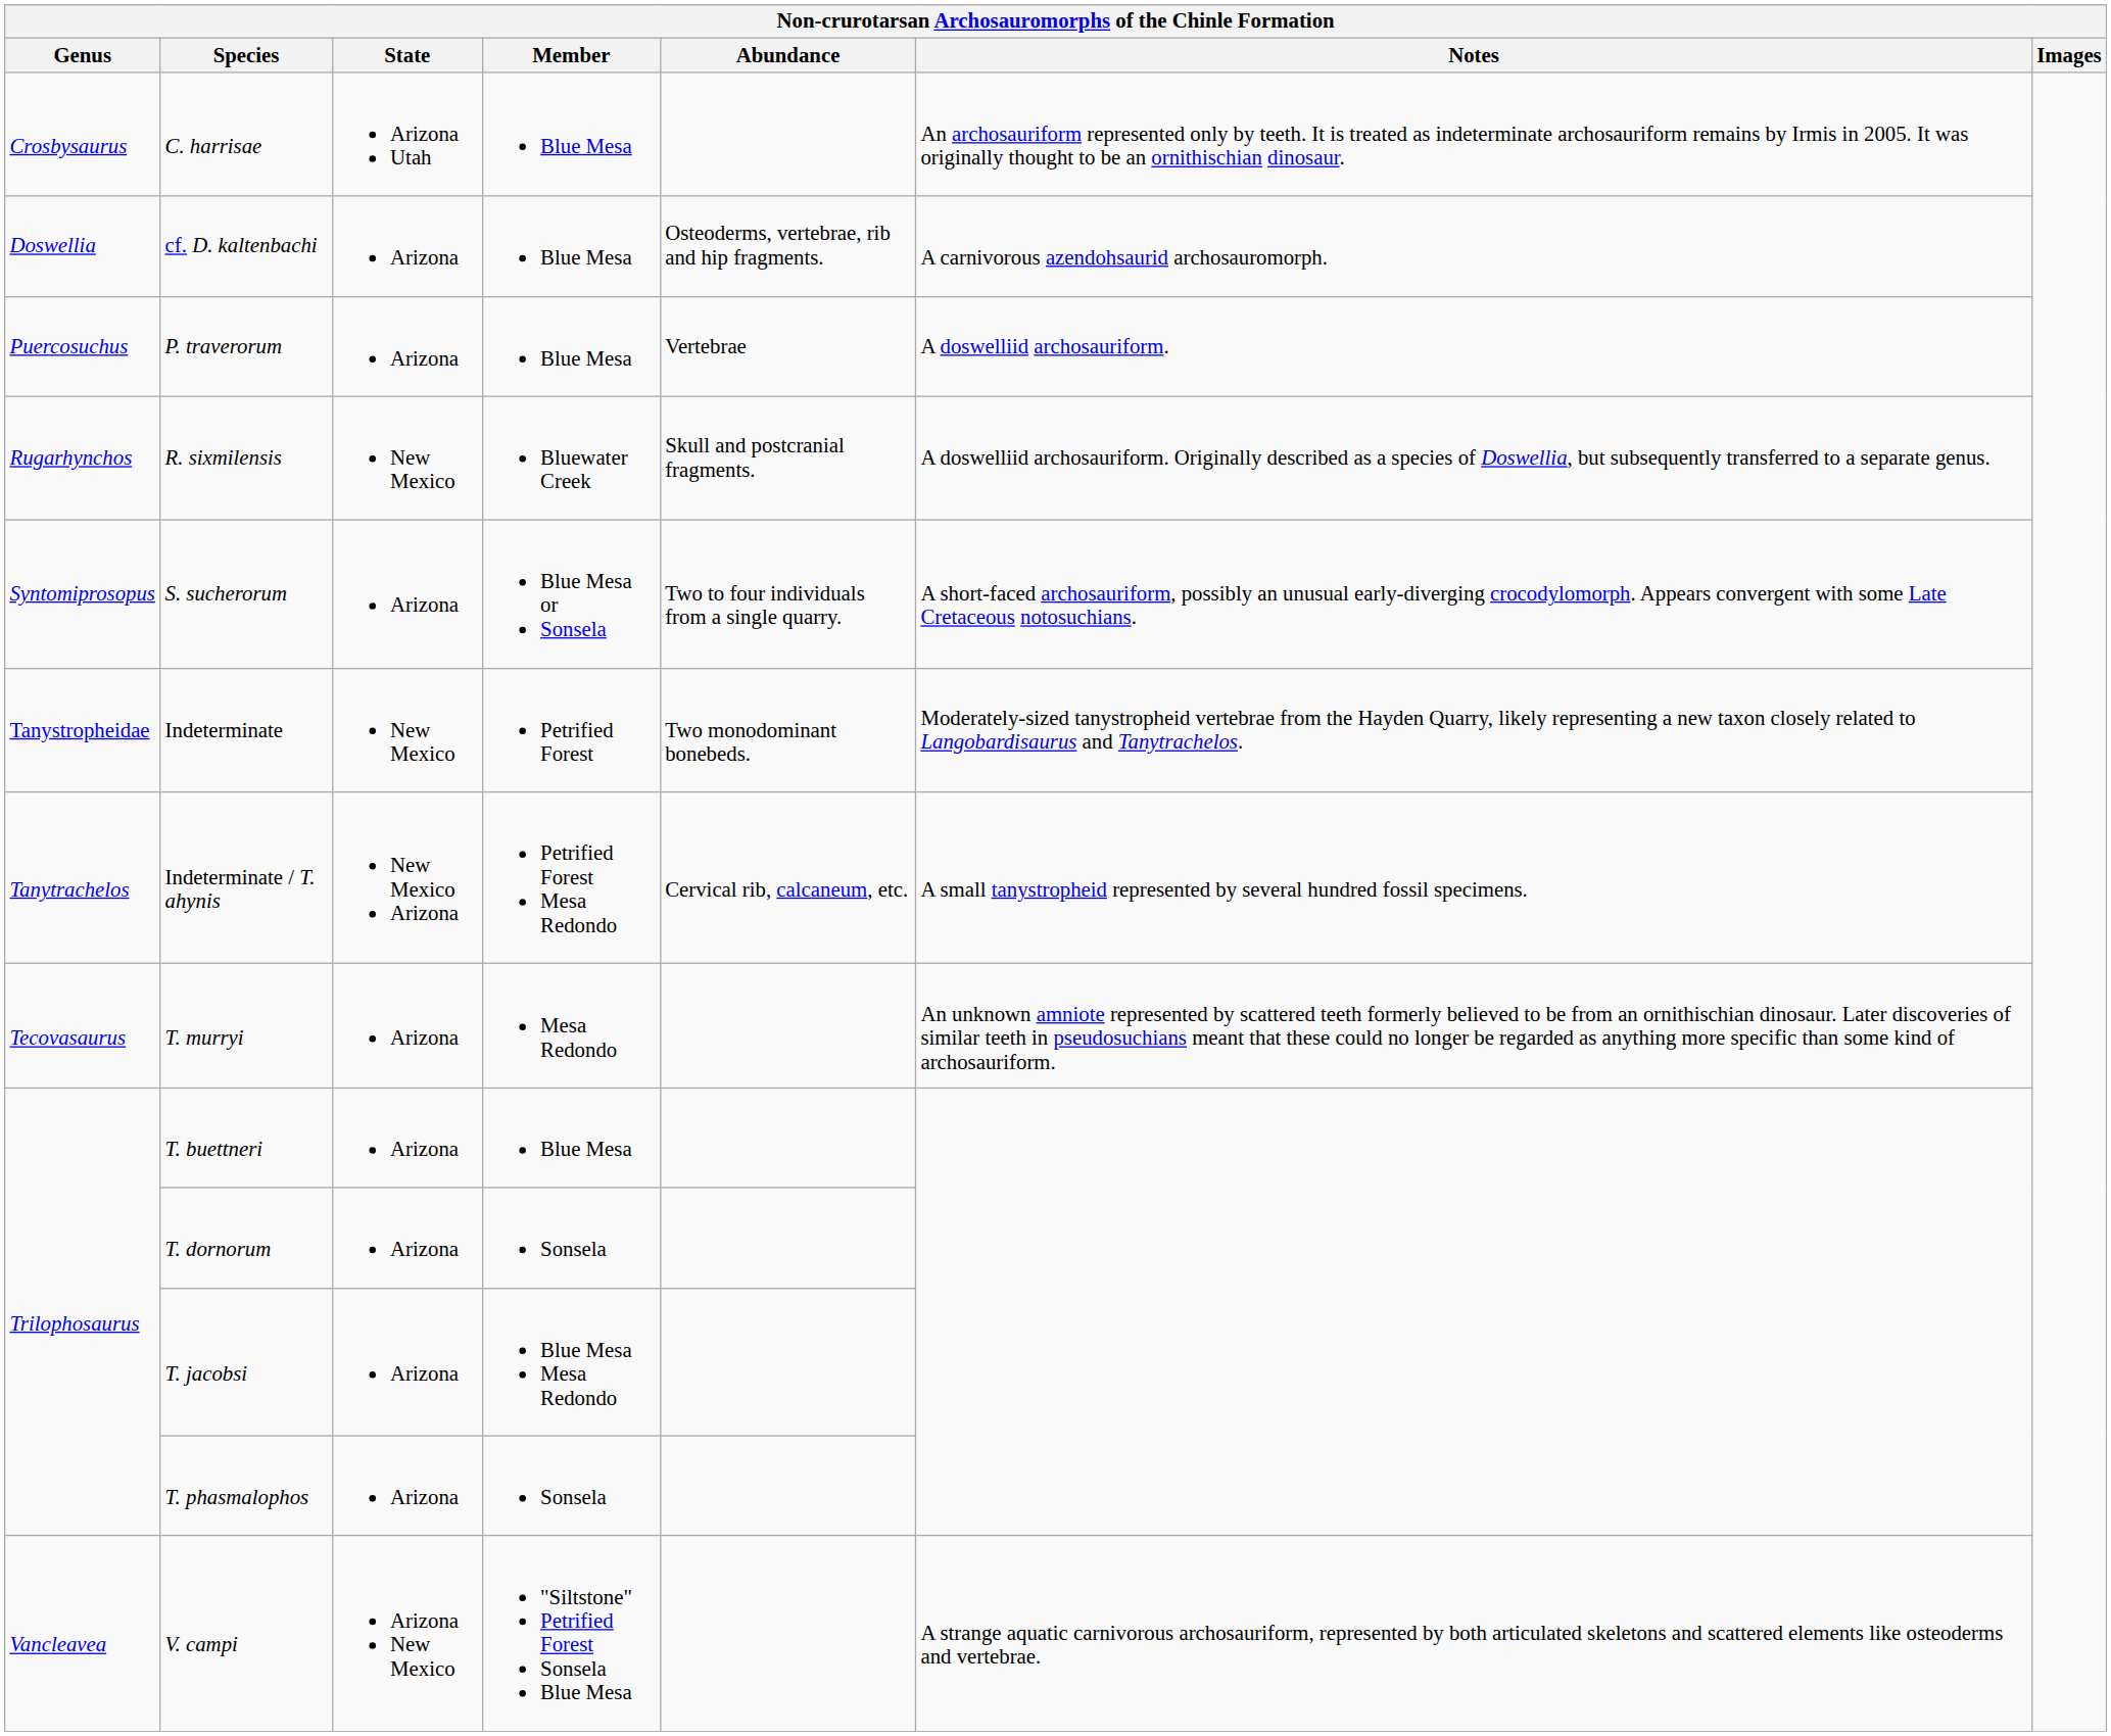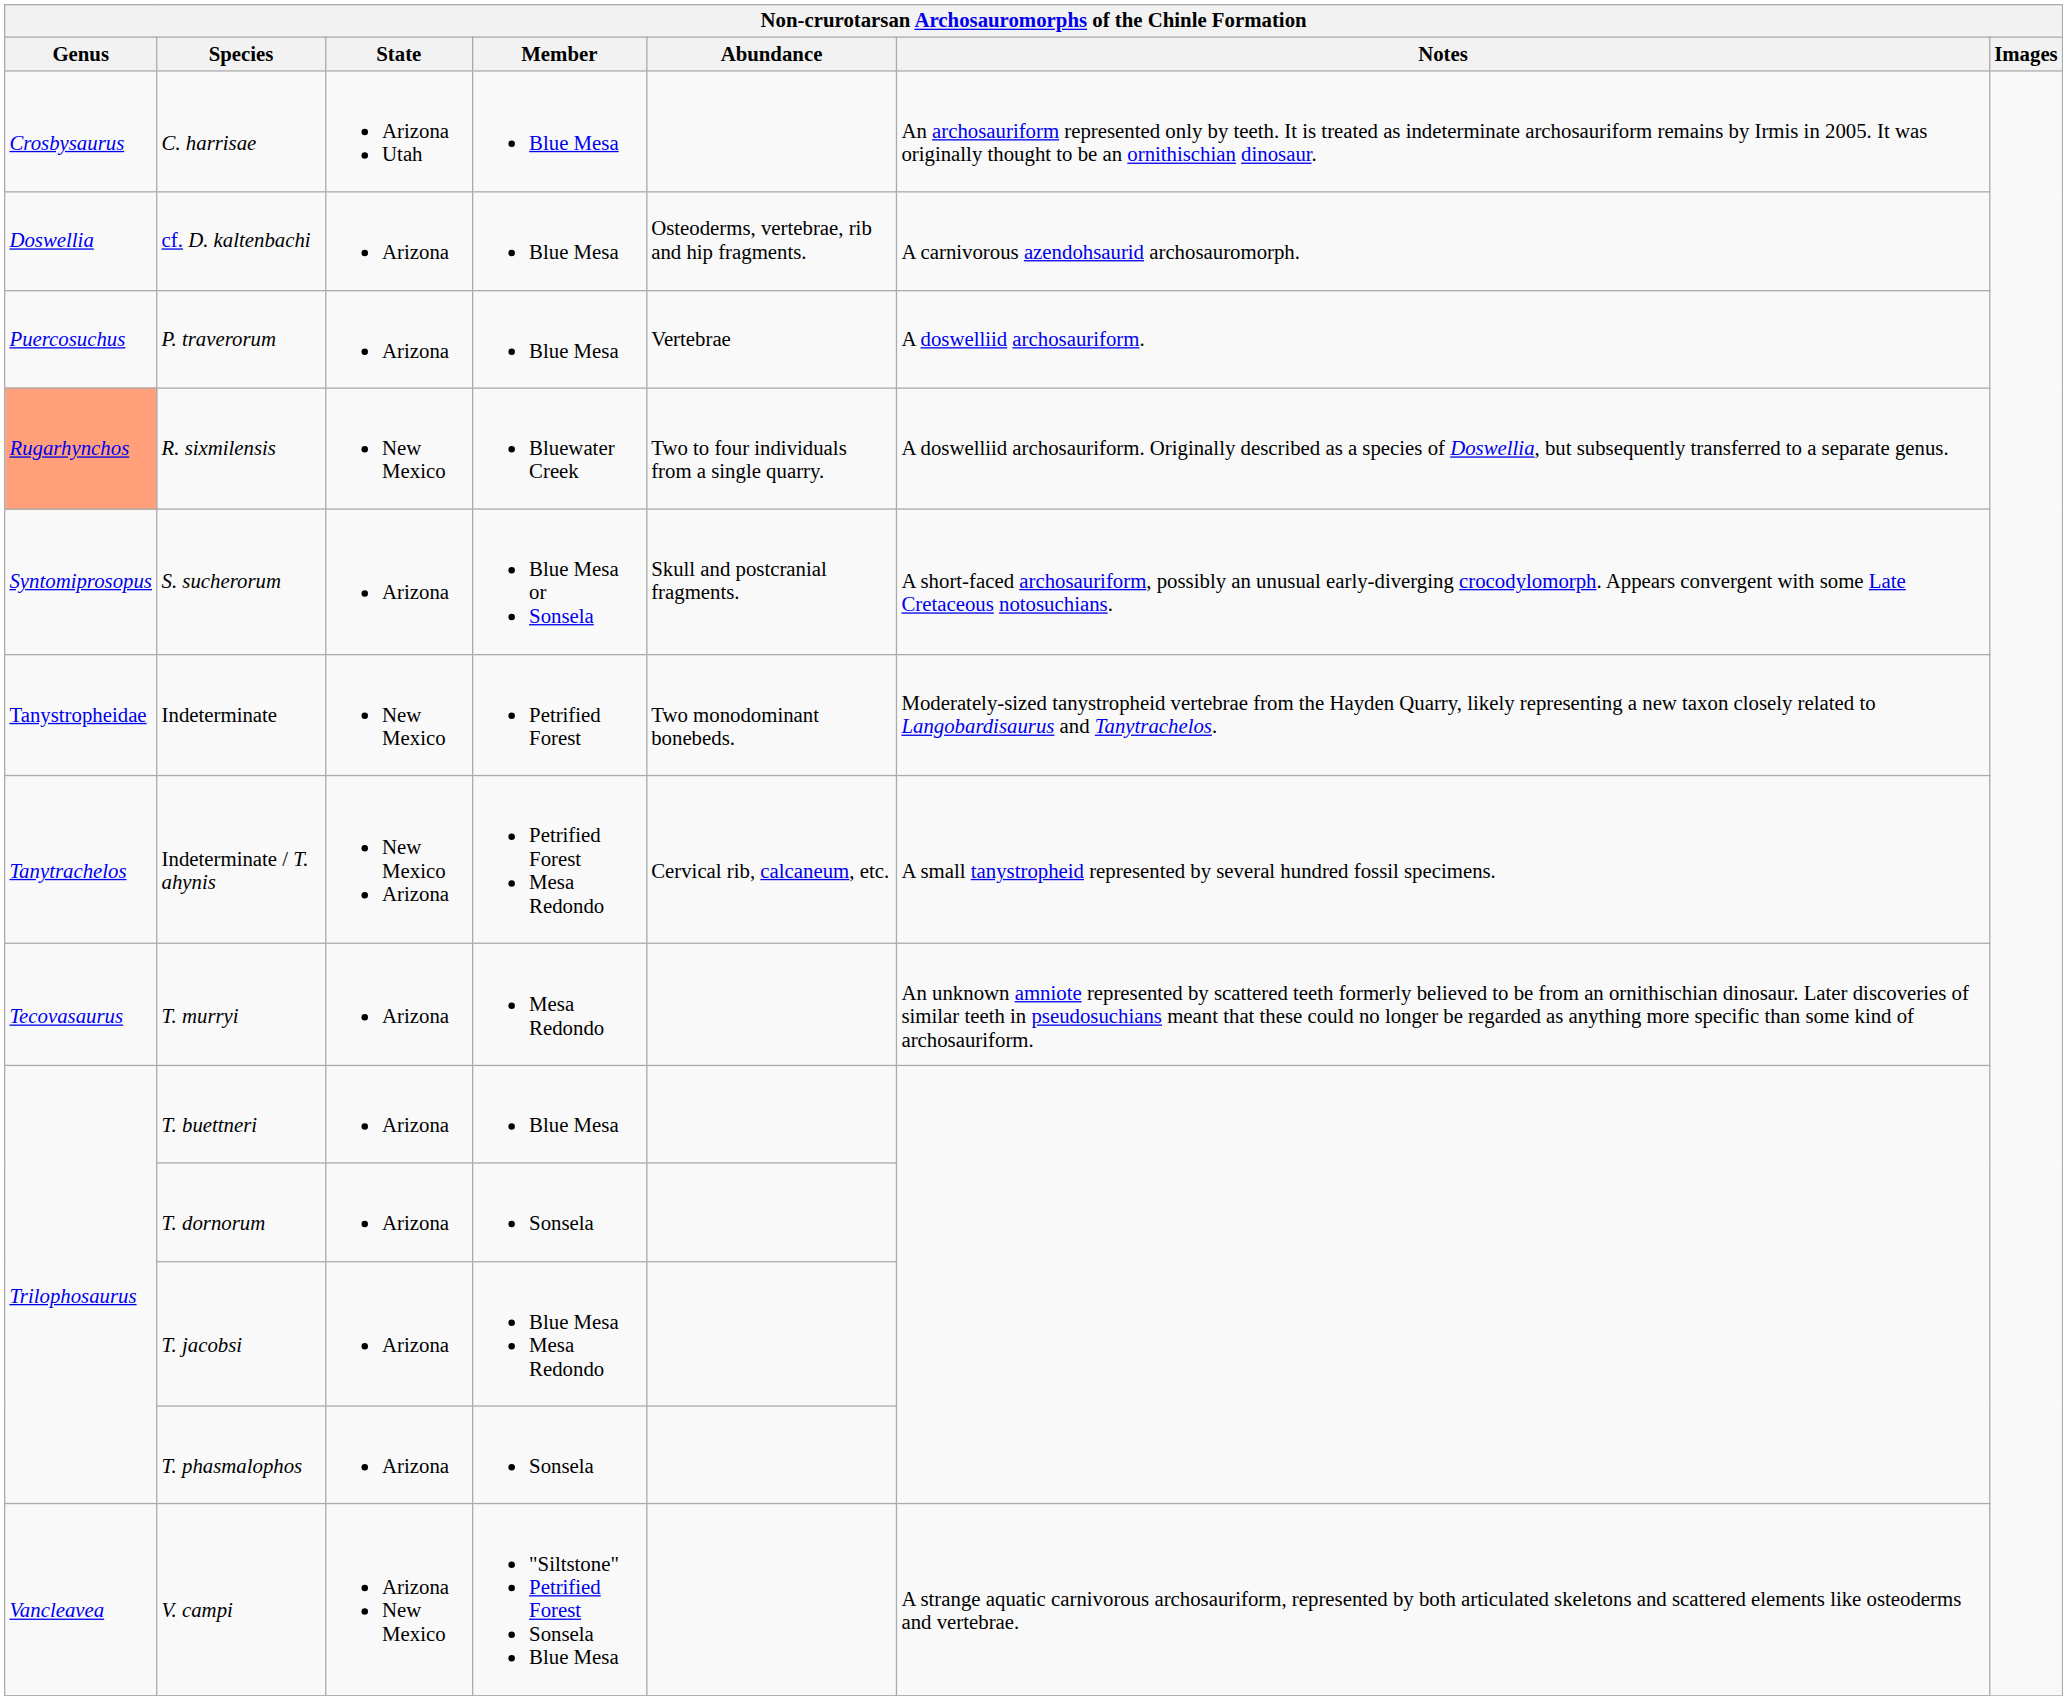R. sixmilensis | Genus: no background -> lightsalmon background
R. sixmilensis | Abundance: Skull and postcranial fragments. -> Two to four individuals from a single quarry.
S. sucherorum | Abundance: Two to four individuals from a single quarry. -> Skull and postcranial fragments.
